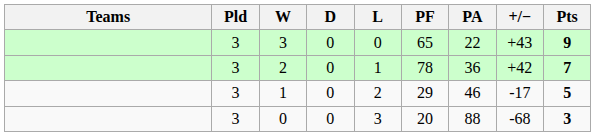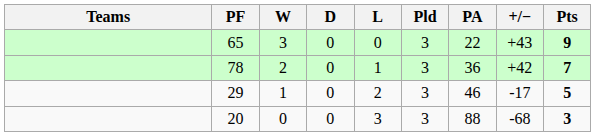columns swapped: Pld <-> PF
